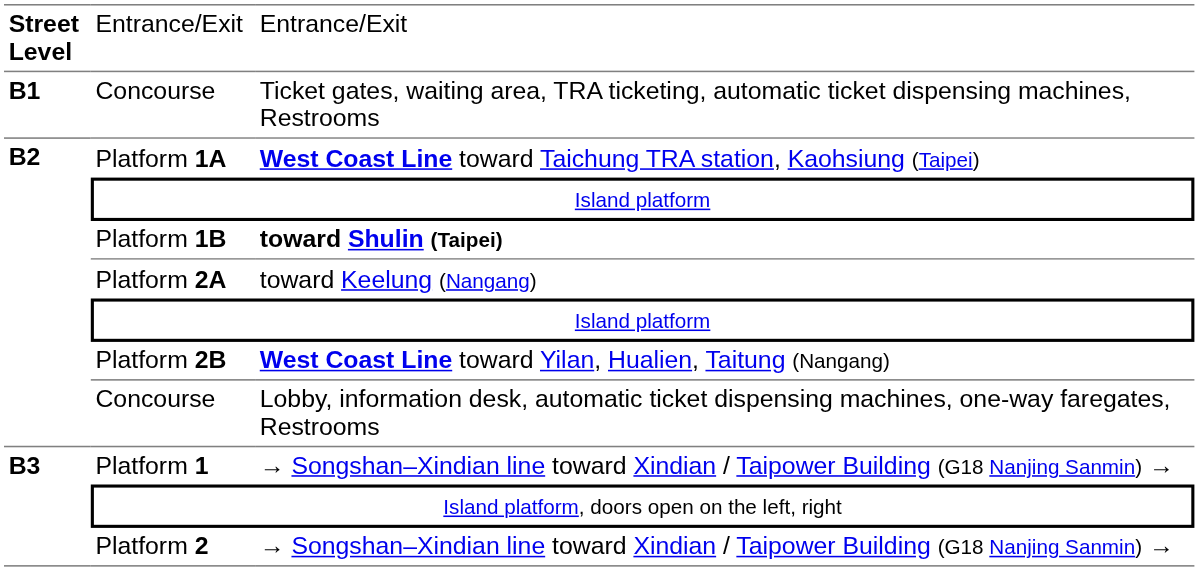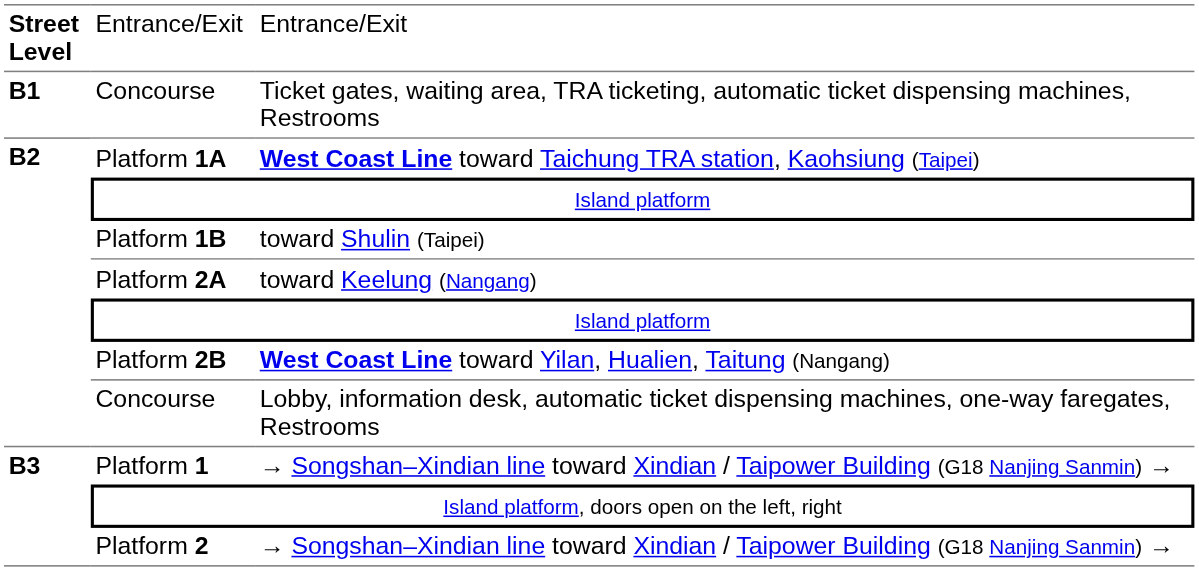Platform 1B | column 3: bold -> normal
